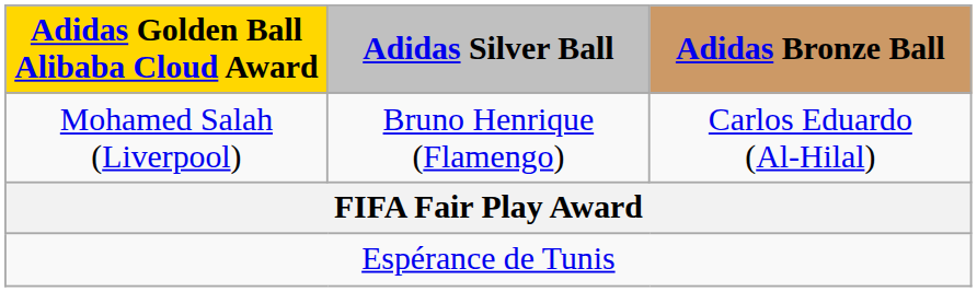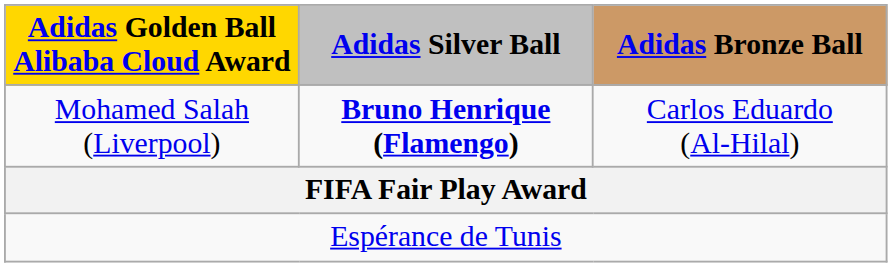Mohamed Salah (Liverpool) | Adidas Silver Ball: normal -> bold
